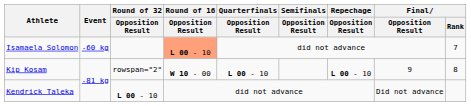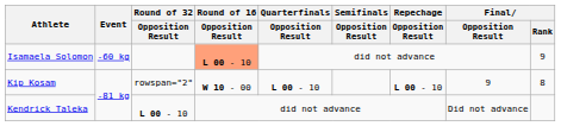Isamaela Solomon | Final / Rank: 7 -> 9
